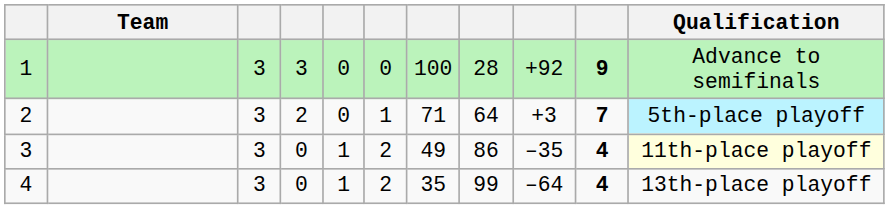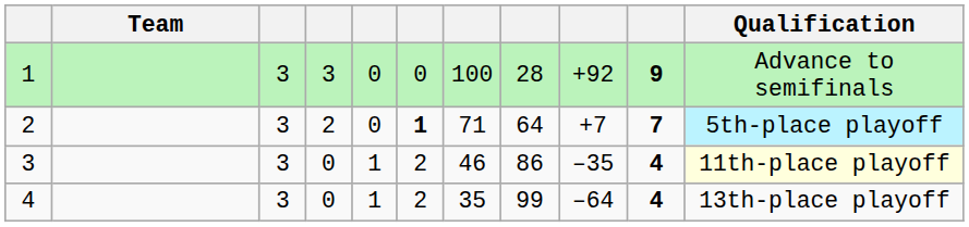row 3 | column 6: normal -> bold
row 3 | column 9: +3 -> +7
row 4 | column 7: 49 -> 46
